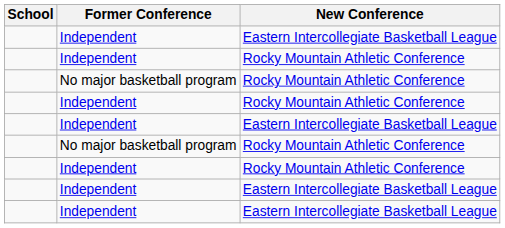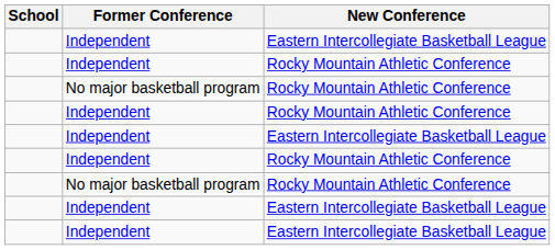row 7 | Former Conference: No major basketball program -> Independent
row 8 | Former Conference: Independent -> No major basketball program
